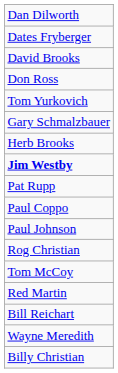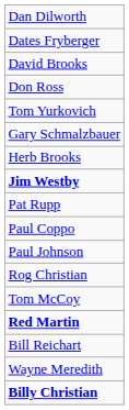row 14 | column 1: normal -> bold
row 17 | column 1: normal -> bold
